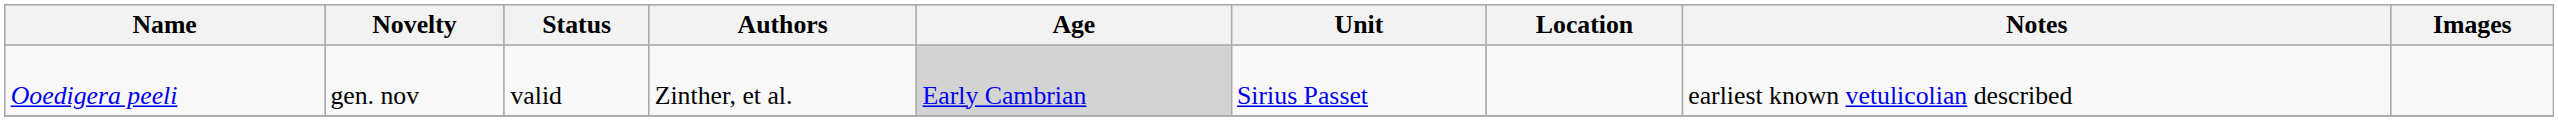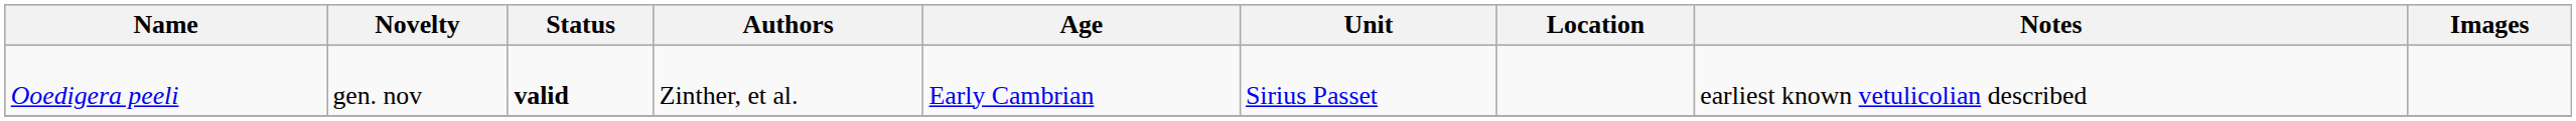Ooedigera peeli | Status: normal -> bold
Ooedigera peeli | Age: lightgrey background -> no background
